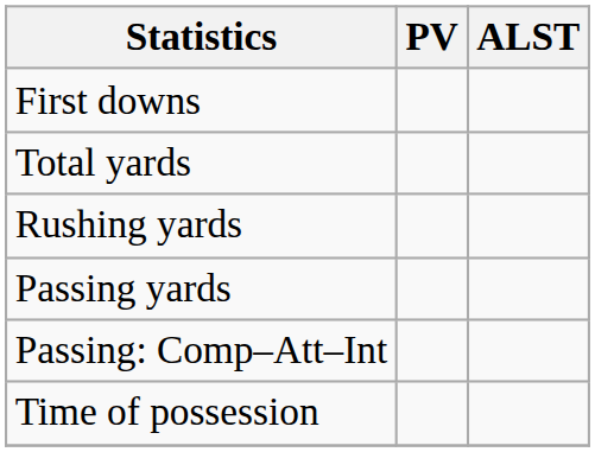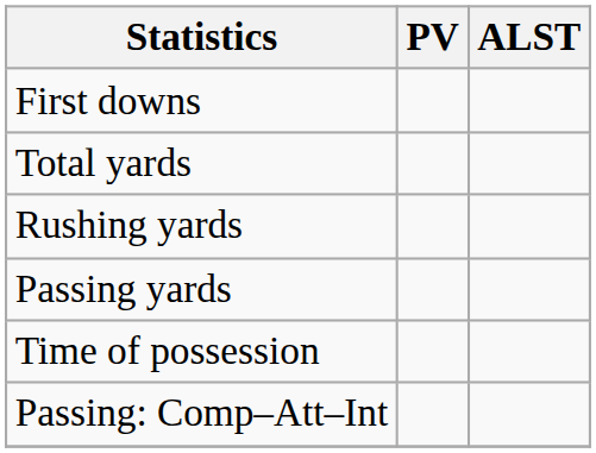rows swapped: Passing: Comp–Att–Int <-> Time of possession
